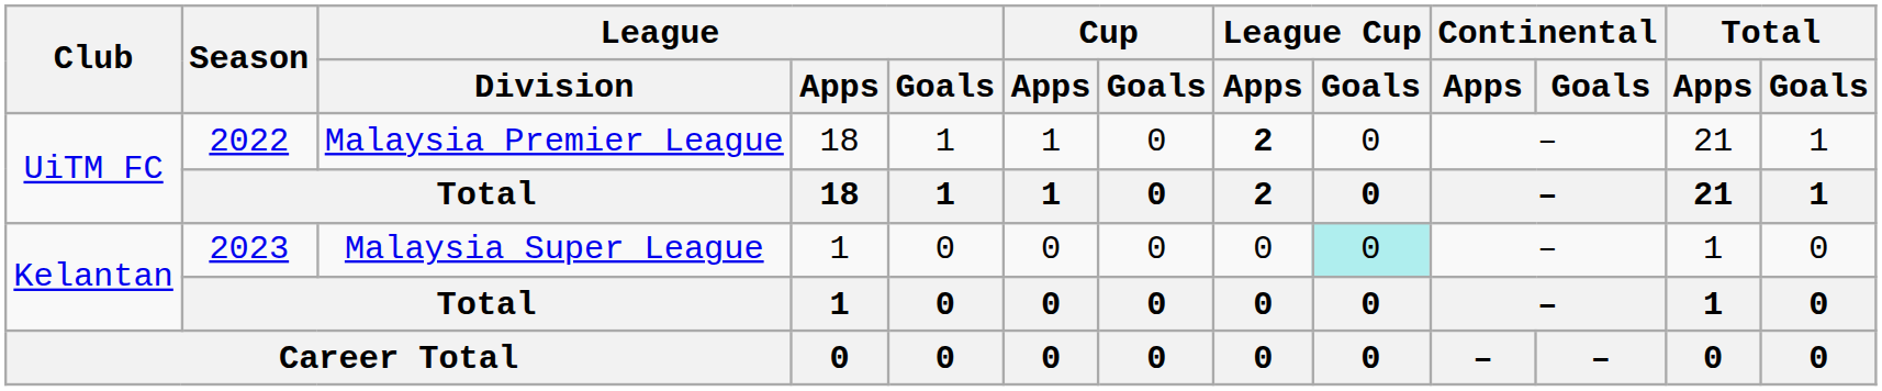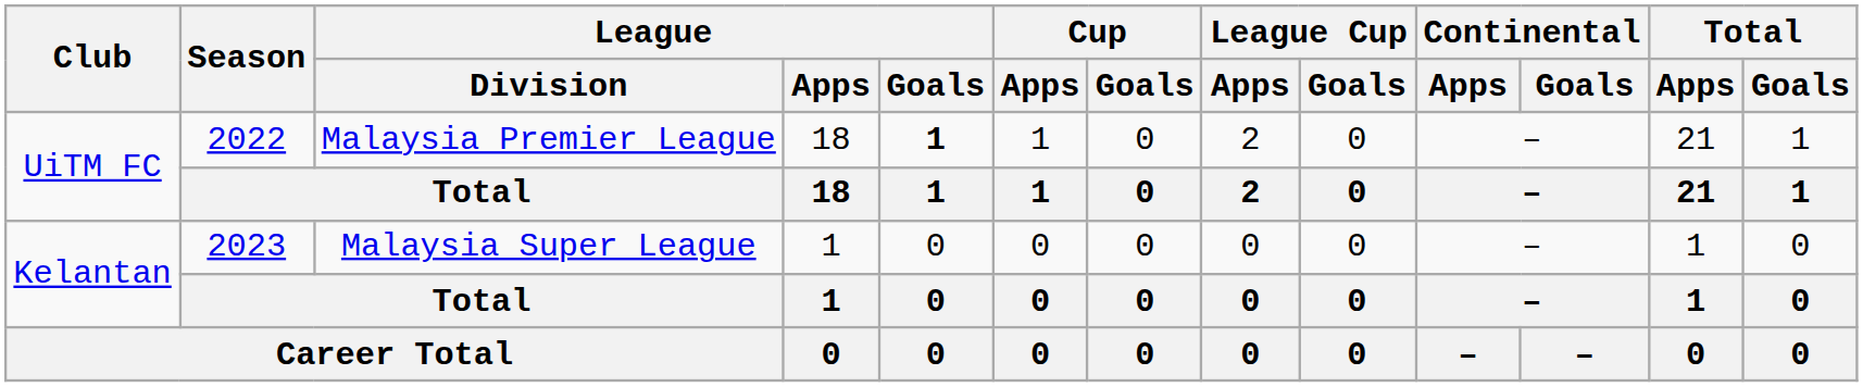UiTM FC / Malaysia Premier League | League / Goals: normal -> bold
UiTM FC / Malaysia Premier League | League Cup / Apps: bold -> normal
Kelantan / Malaysia Super League | League Cup / Goals: paleturquoise background -> no background
